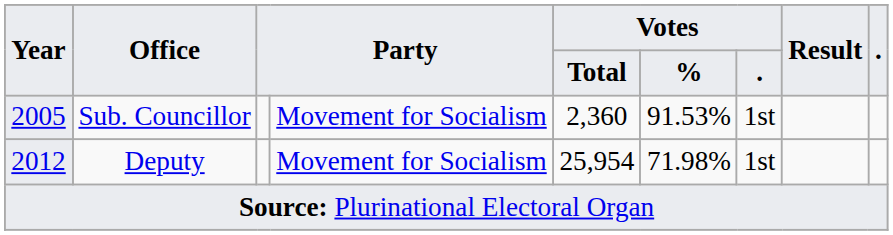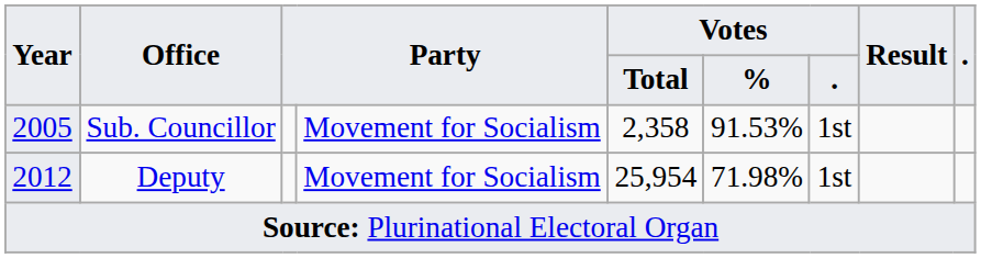Sub. Councillor | Votes / Total: 2,360 -> 2,358
